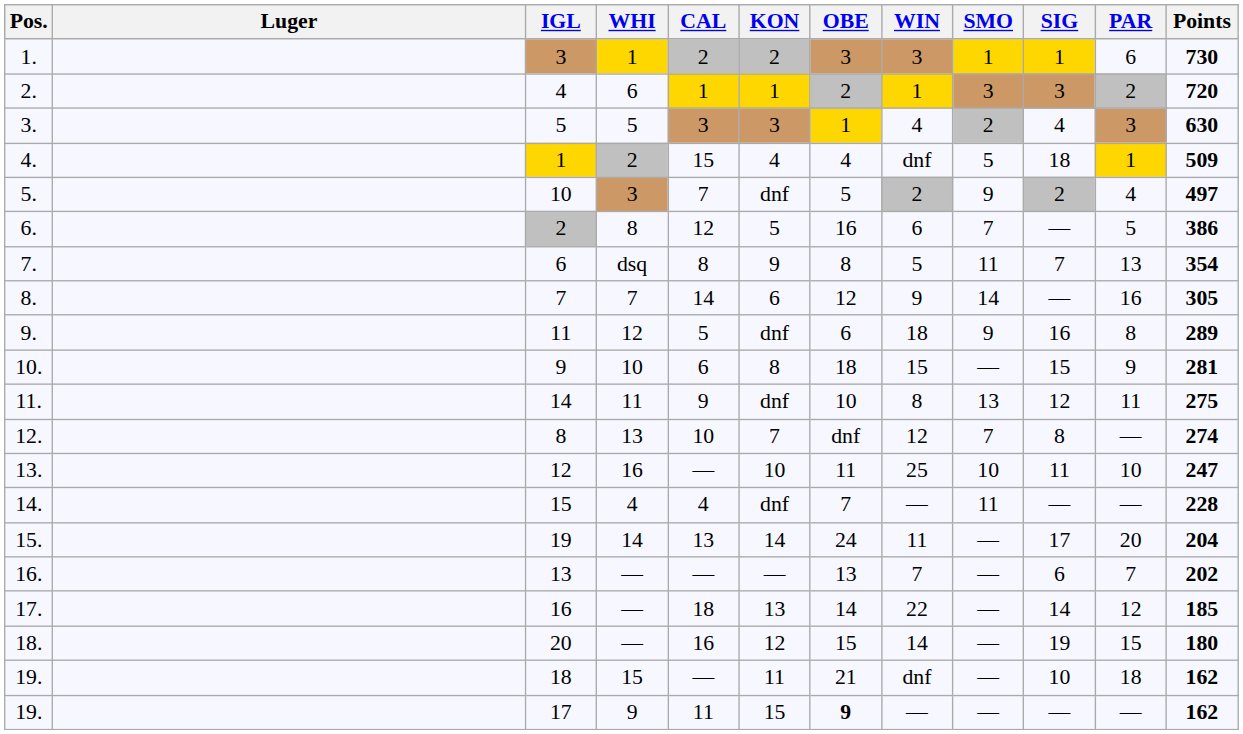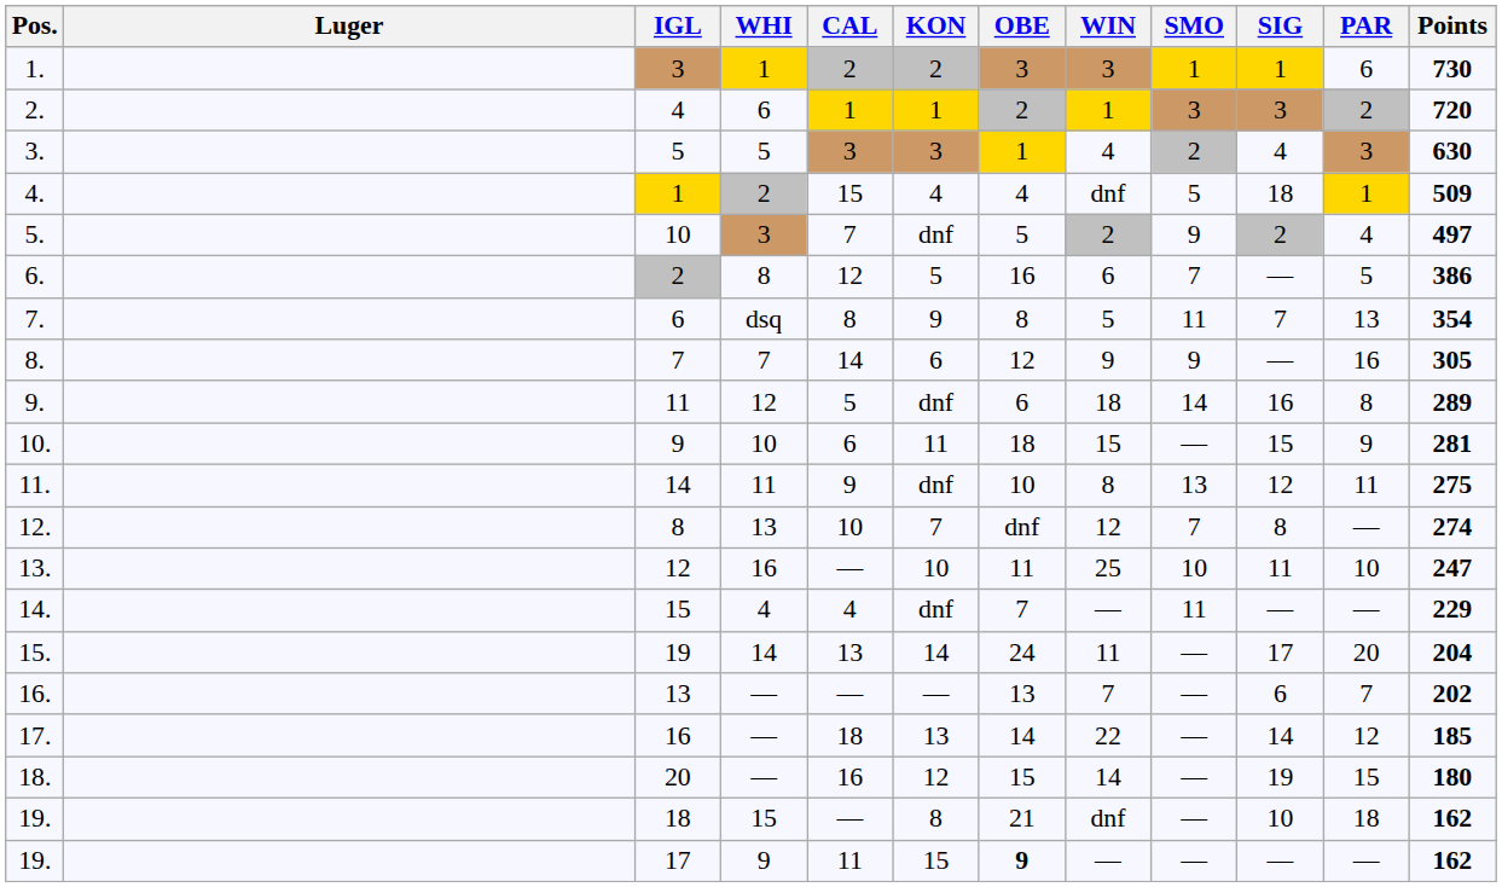row 9 | SMO: 14 -> 9
row 10 | SMO: 9 -> 14
row 11 | KON: 8 -> 11
row 15 | Points: 228 -> 229
row 20 | KON: 11 -> 8
